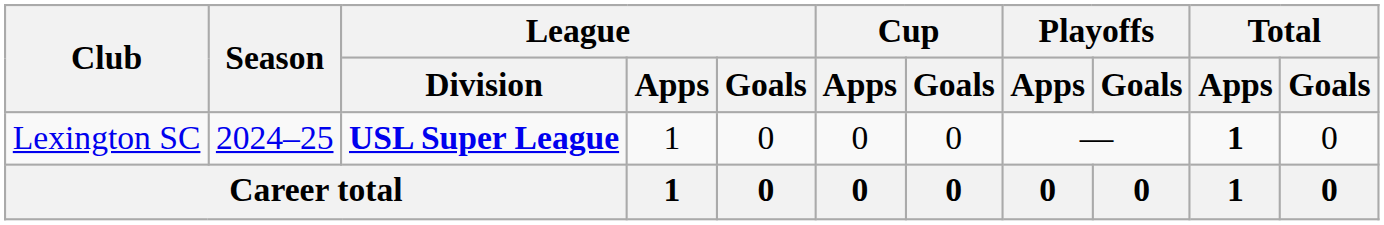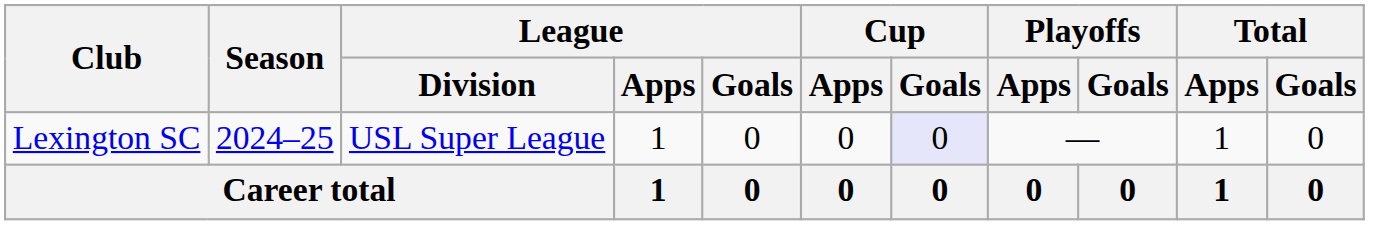Lexington SC | League / Division: bold -> normal
Lexington SC | Cup / Goals: no background -> lavender background
Lexington SC | Total / Apps: bold -> normal
